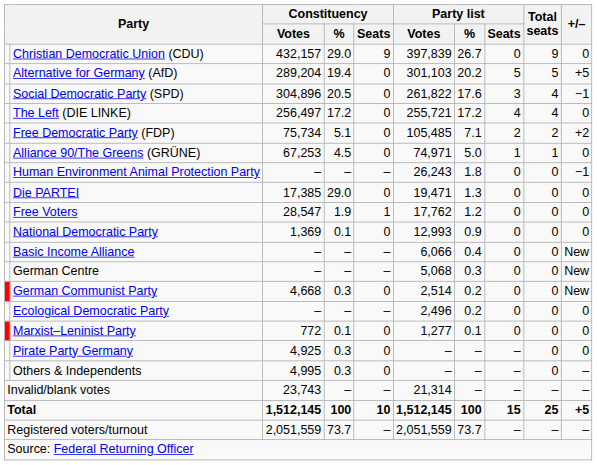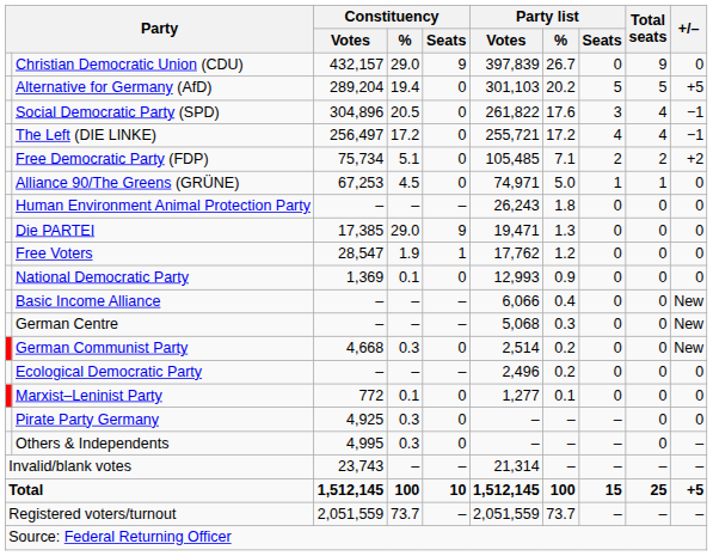The Left (DIE LINKE) | +/–: 0 -> −1
Human Environment Animal Protection Party | +/–: −1 -> 0
Die PARTEI | Constituency / Seats: 0 -> 9
